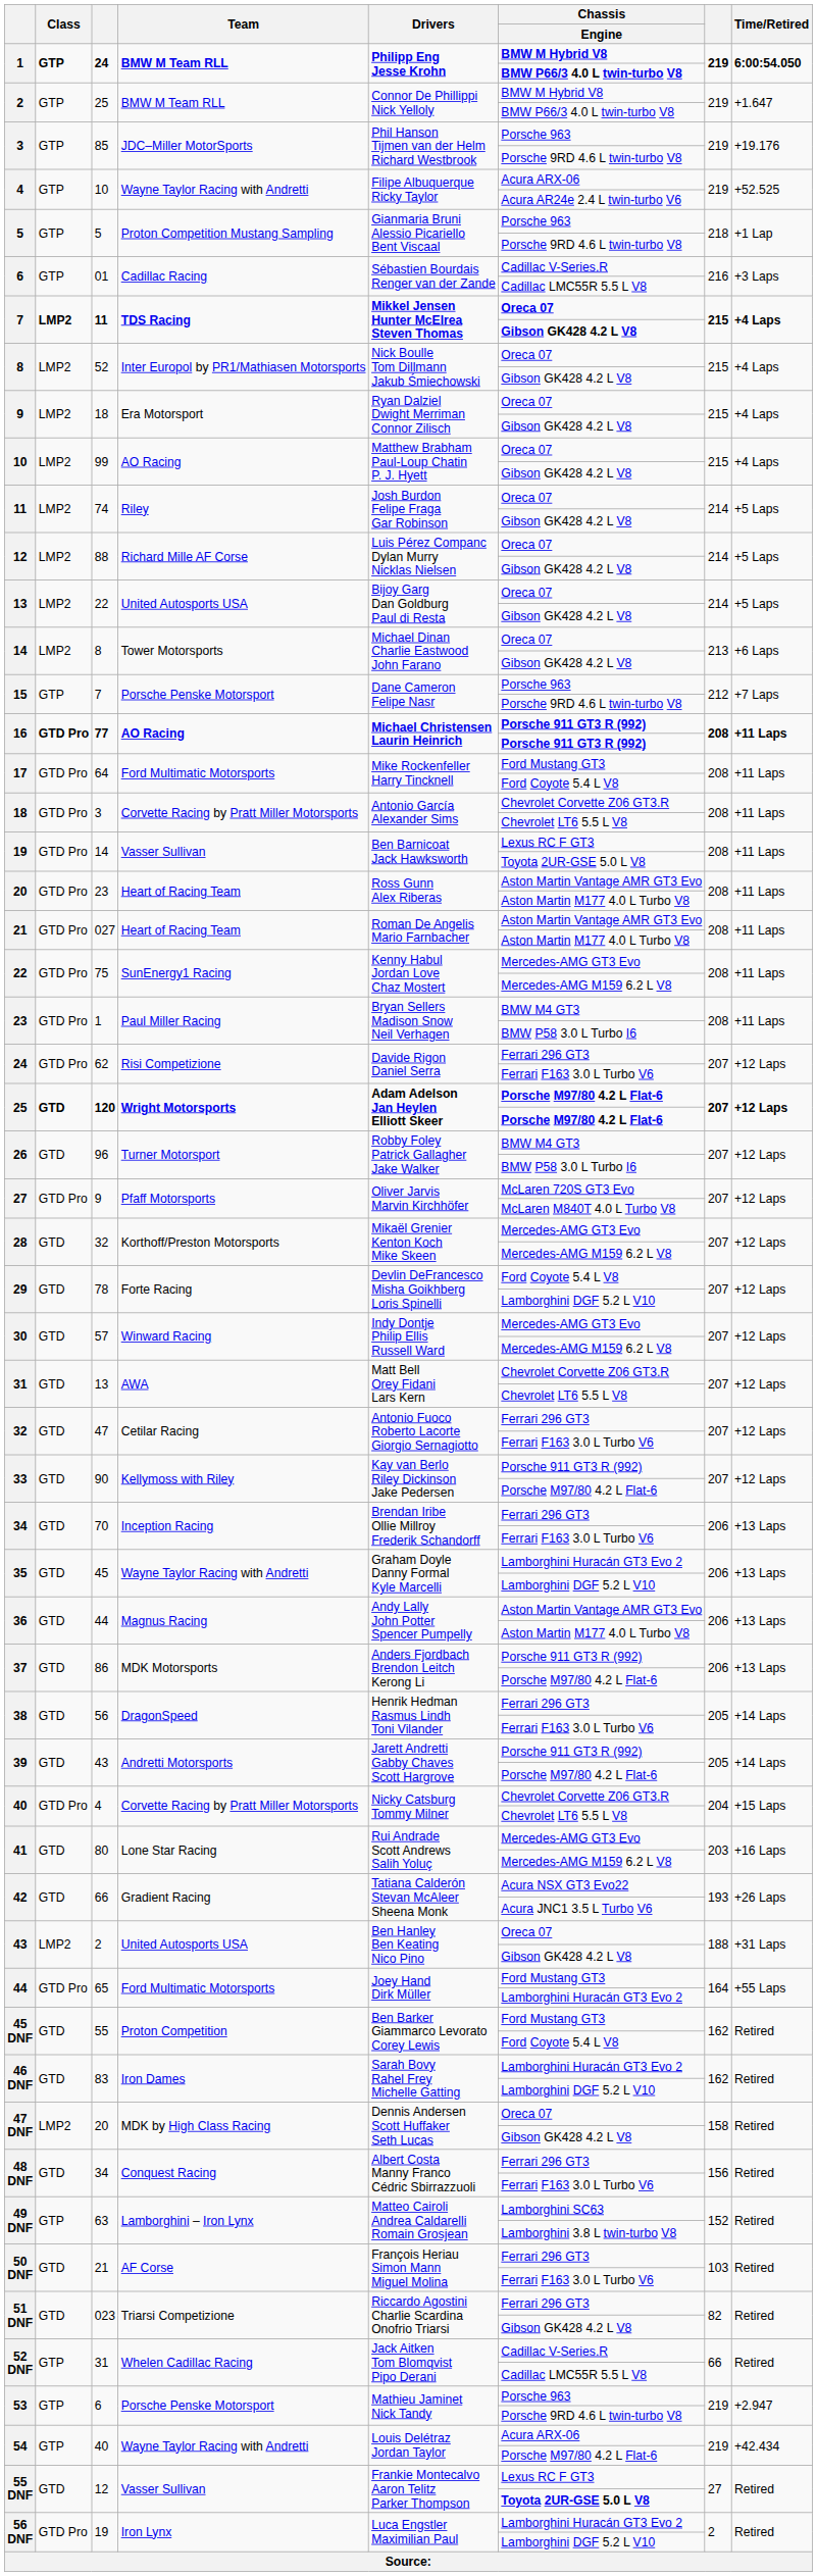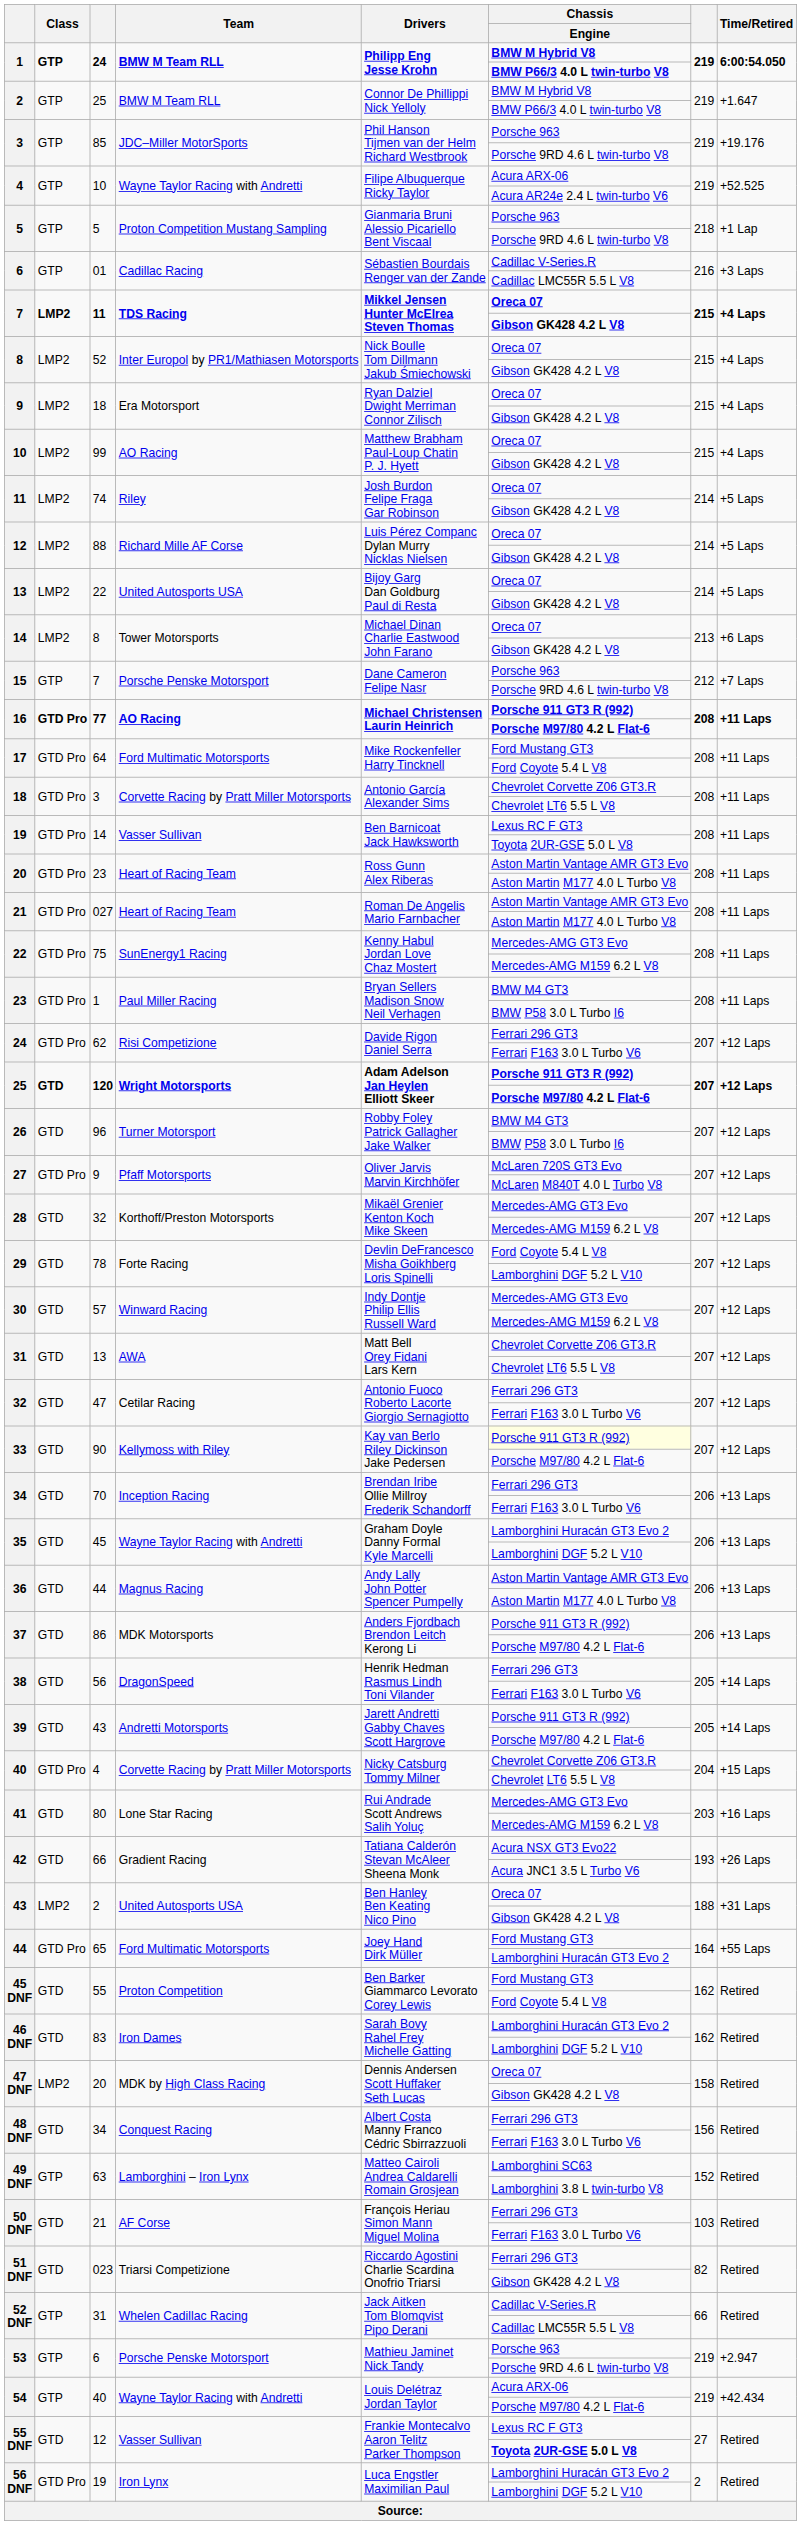row 34 | Chassis / Engine: Porsche 911 GT3 R (992) -> Porsche M97/80 4.2 L Flat-6
row 51 | Chassis / Engine: Porsche M97/80 4.2 L Flat-6 -> Porsche 911 GT3 R (992)
row 67 | Chassis / Engine: no background -> lightyellow background
